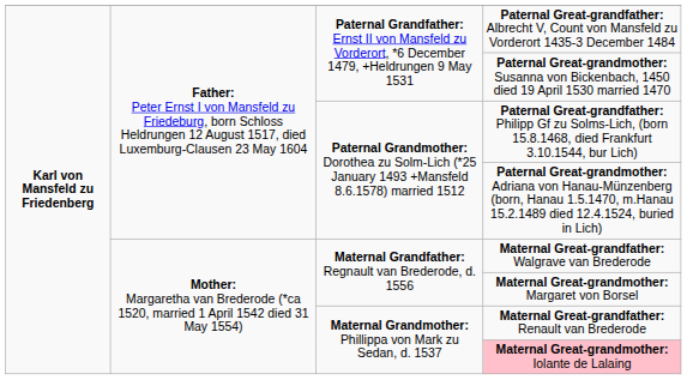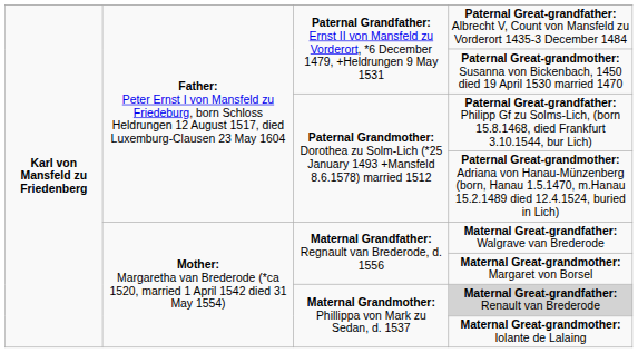Maternal Great-grandfather: Renault van Brederode | column 4: no background -> lightgrey background
Maternal Great-grandmother: Iolante de Lalaing | column 4: pink background -> no background
